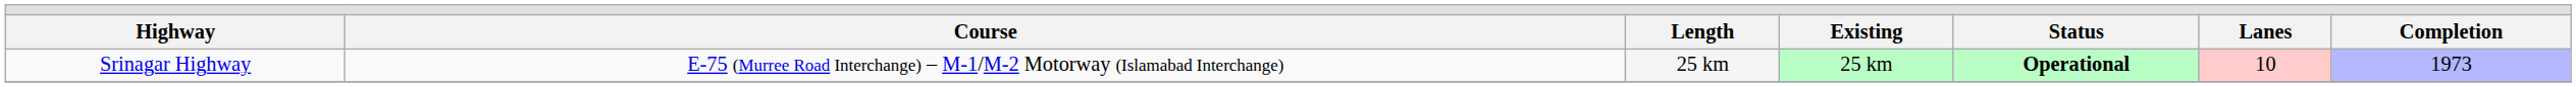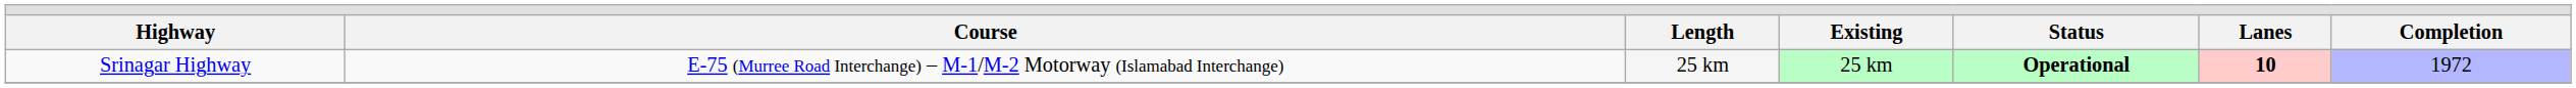Srinagar Highway | column 6: normal -> bold
Srinagar Highway | column 7: 1973 -> 1972
